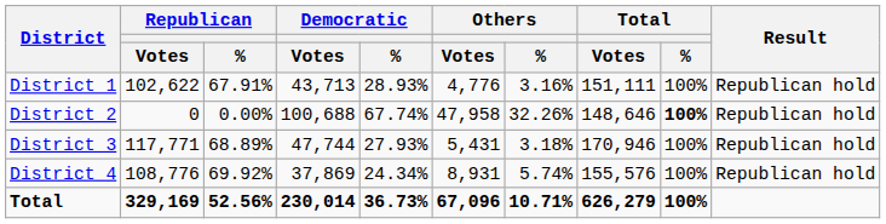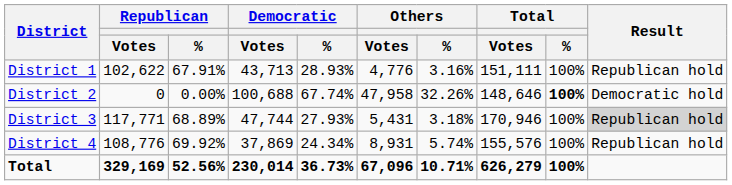District 2 | Result: Republican hold -> Democratic hold
District 3 | Result: no background -> lightgrey background
